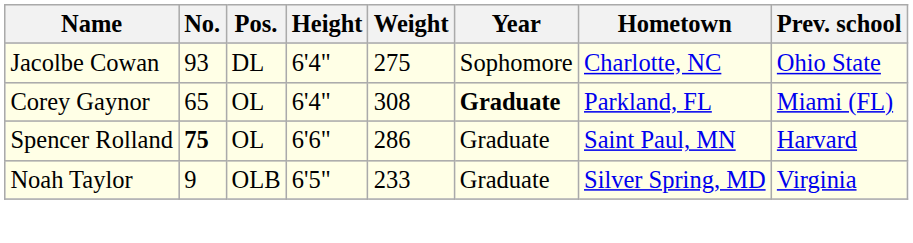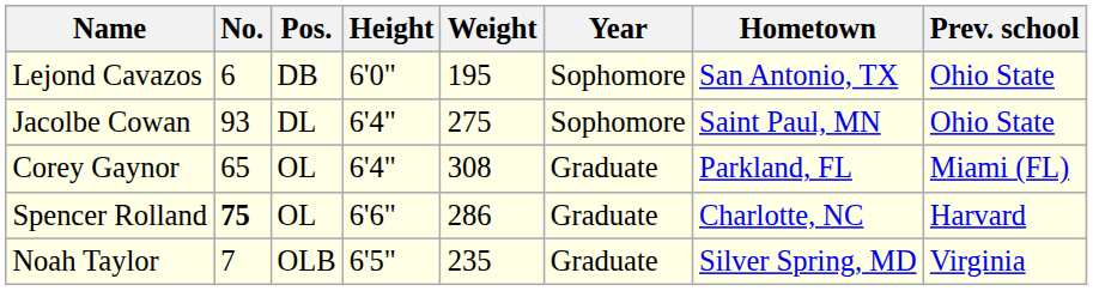+ row: Lejond Cavazos | 6 | DB | 6'0" | 195 | Sophomore | San Antonio, TX | Ohio State
Jacolbe Cowan | Hometown: Charlotte, NC -> Saint Paul, MN
Corey Gaynor | Year: bold -> normal
Spencer Rolland | Hometown: Saint Paul, MN -> Charlotte, NC
Noah Taylor | No.: 9 -> 7
Noah Taylor | Weight: 233 -> 235
